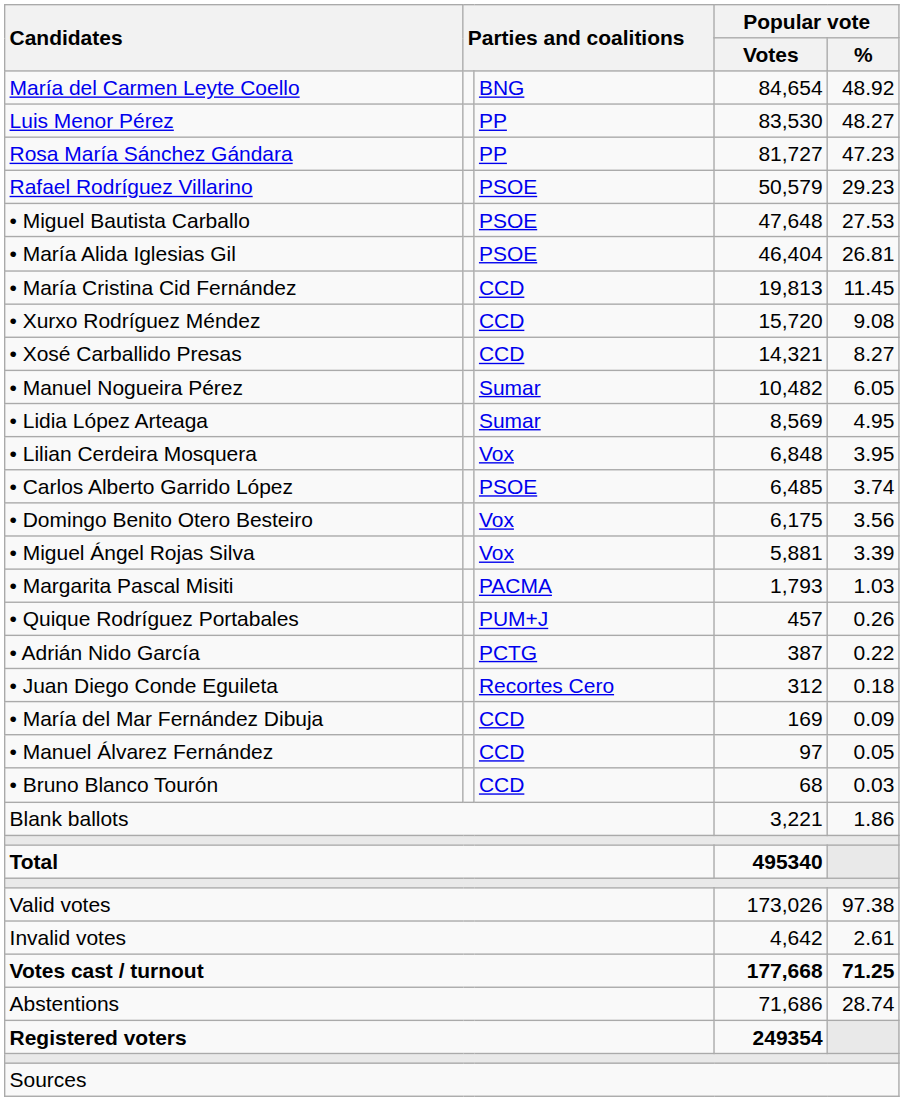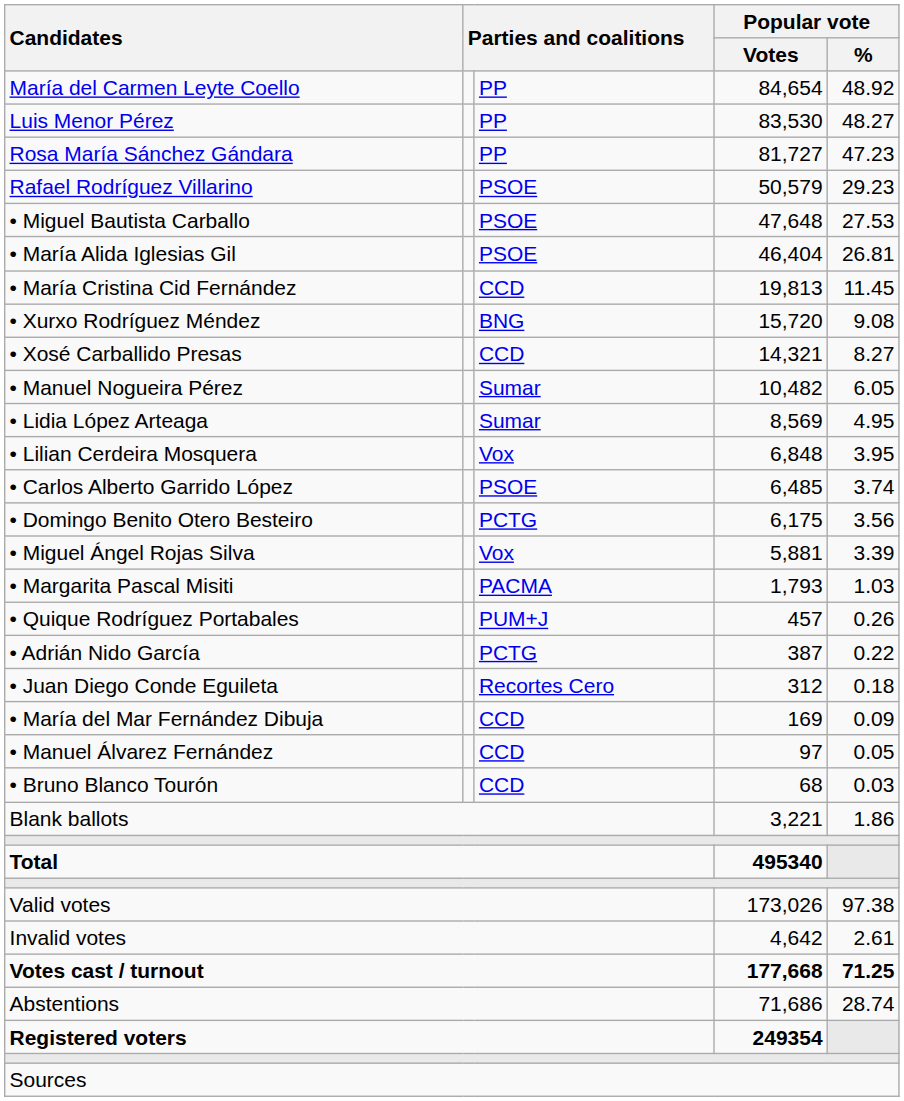María del Carmen Leyte Coello | column 3: BNG -> PP
• Xurxo Rodríguez Méndez | column 3: CCD -> BNG
• Domingo Benito Otero Besteiro | column 3: Vox -> PCTG
